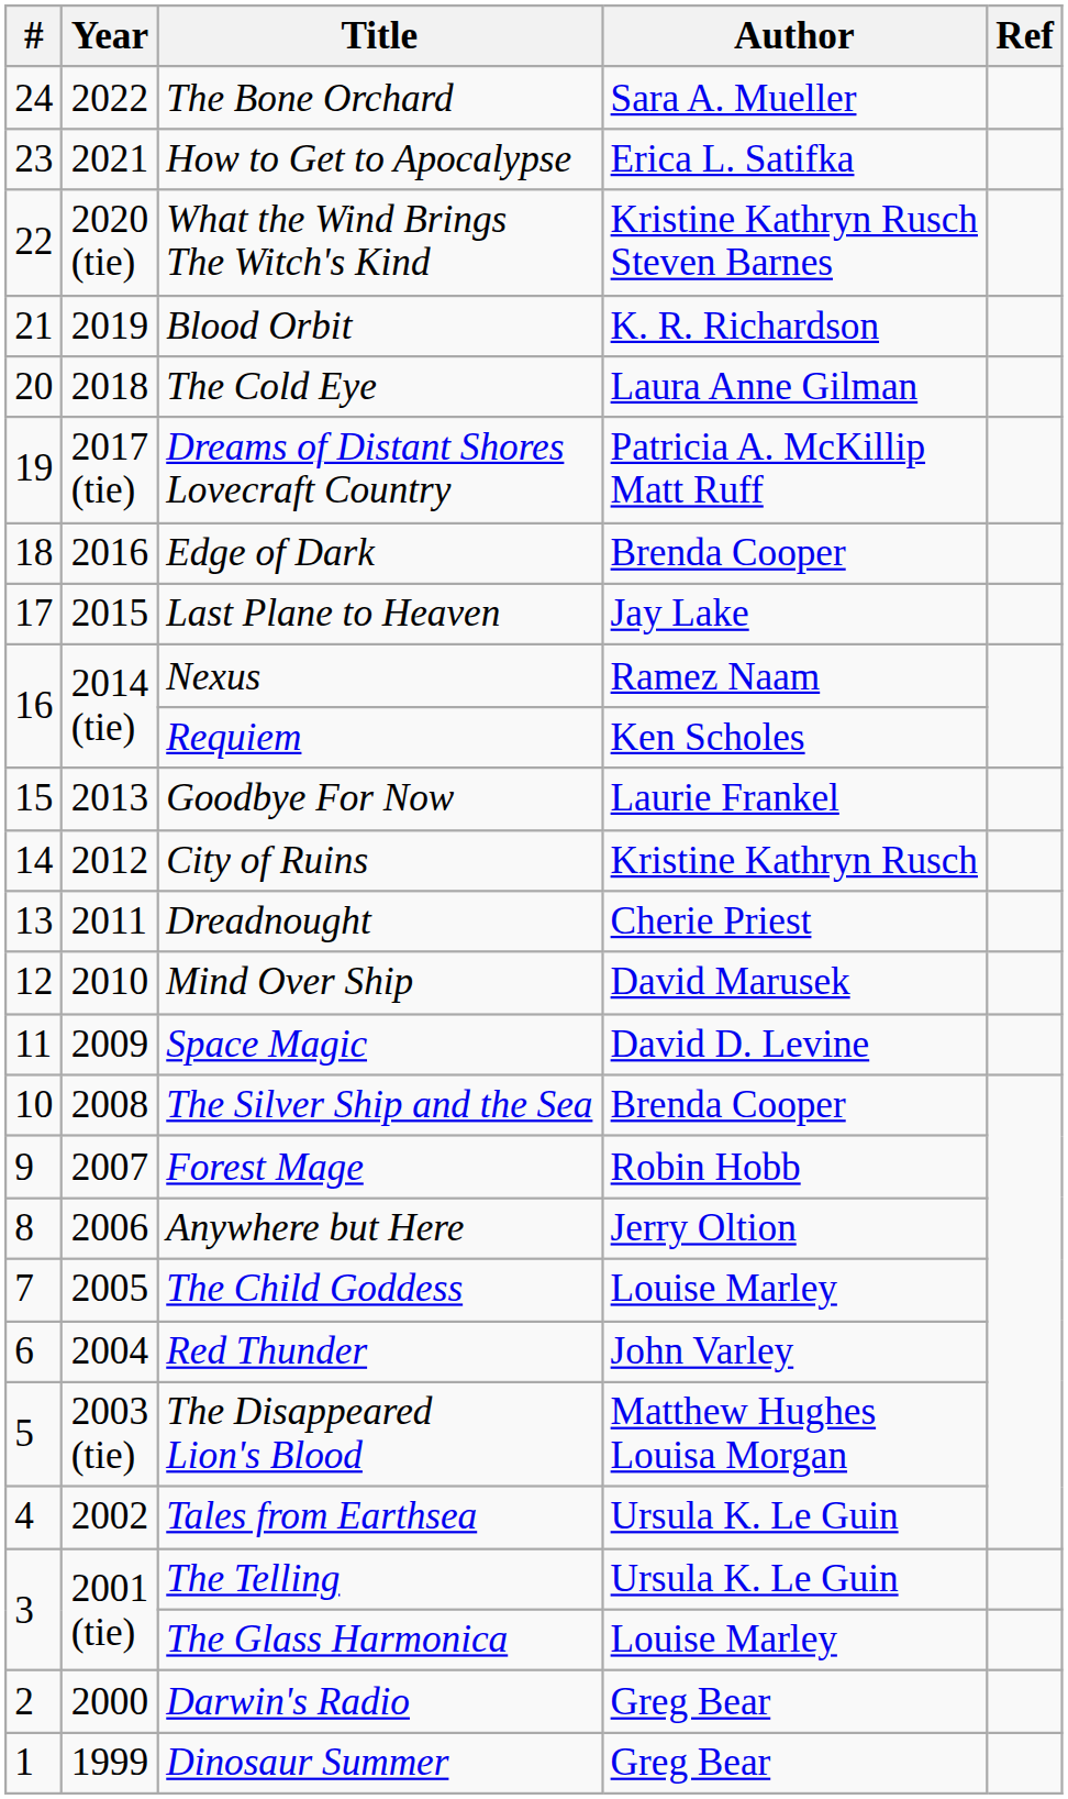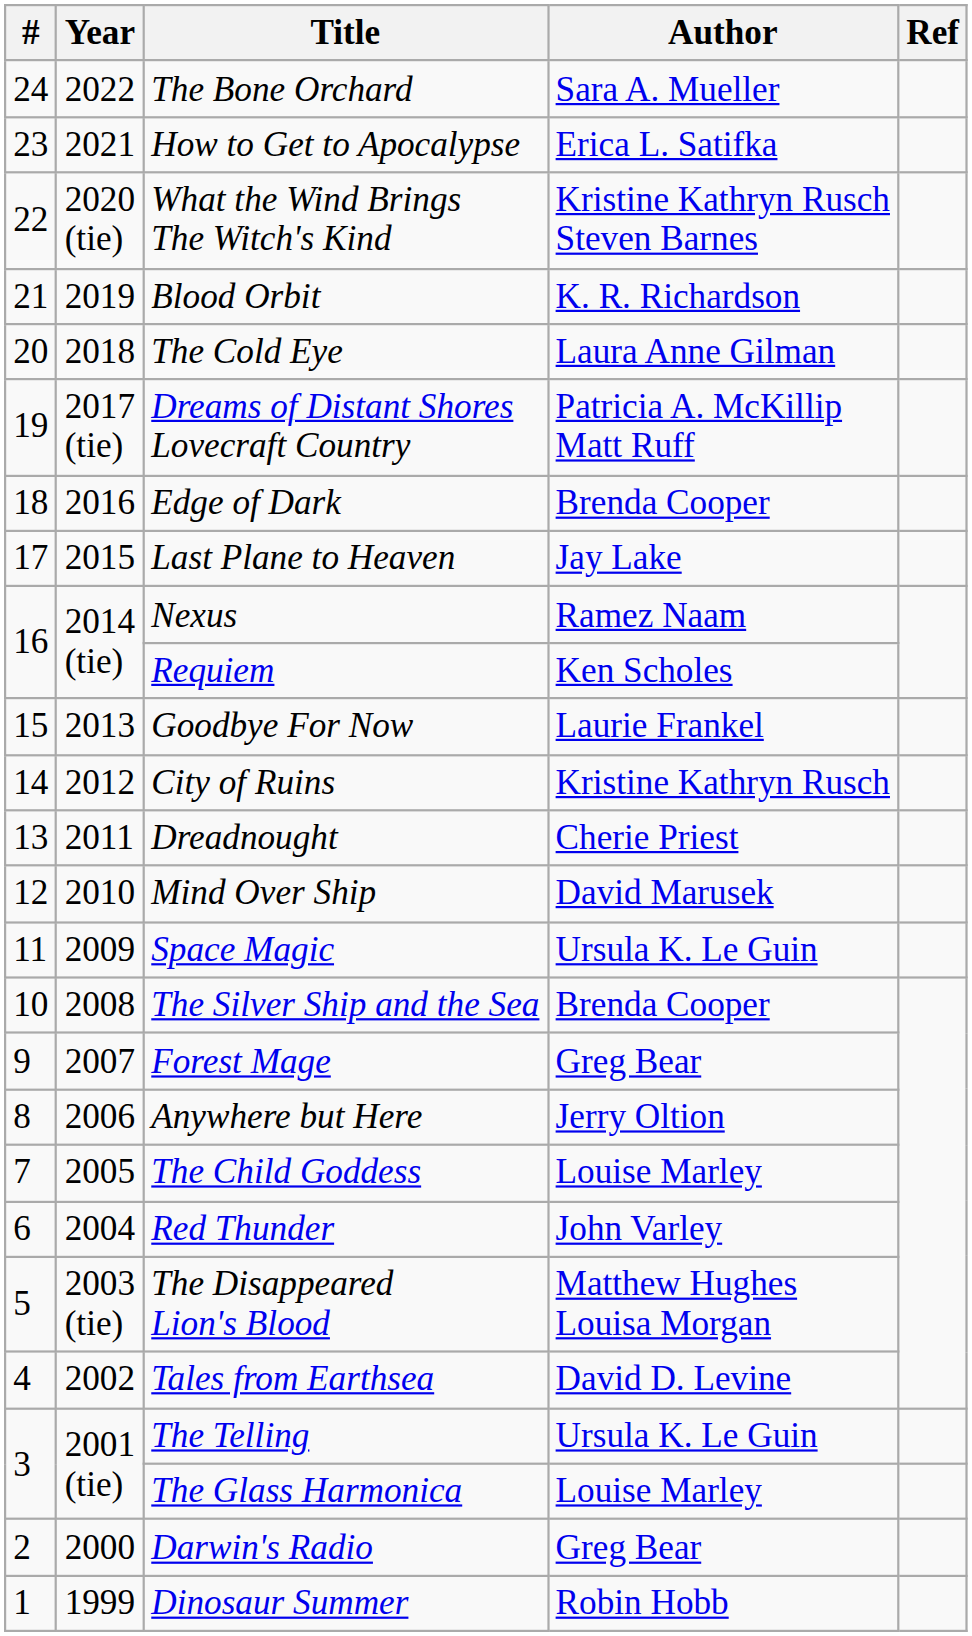Space Magic | Author: David D. Levine -> Ursula K. Le Guin
Forest Mage | Author: Robin Hobb -> Greg Bear
Tales from Earthsea | Author: Ursula K. Le Guin -> David D. Levine
Dinosaur Summer | Author: Greg Bear -> Robin Hobb
